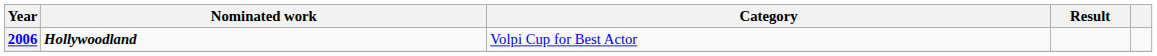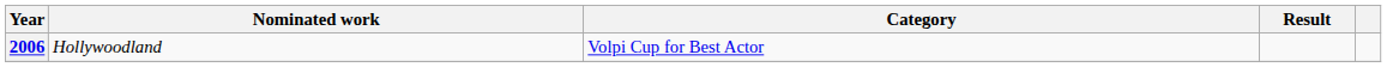2006 | Nominated work: bold -> normal
